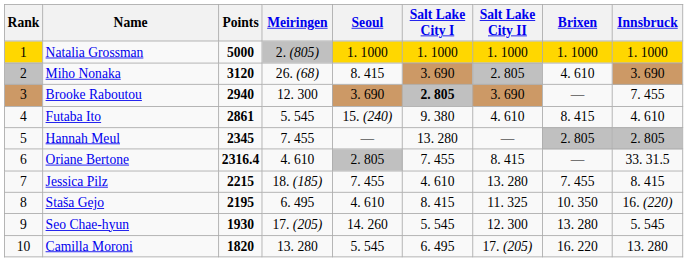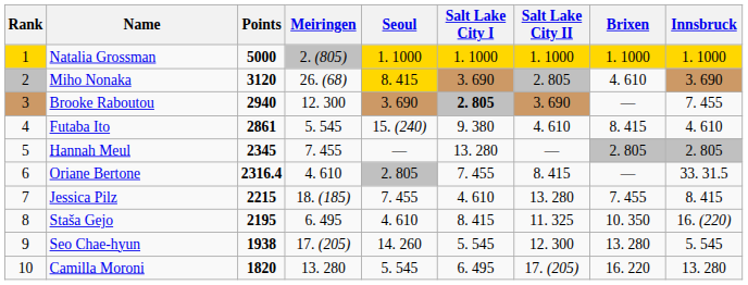Miho Nonaka | Seoul: no background -> gold background
Seo Chae-hyun | Points: 1930 -> 1938
